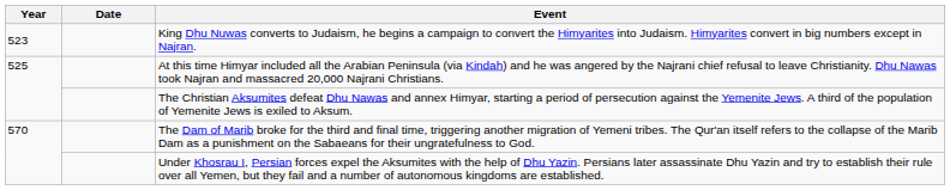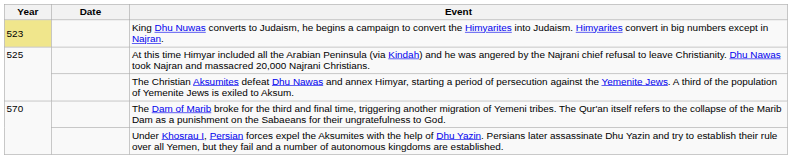row 2 | Year: no background -> khaki background
